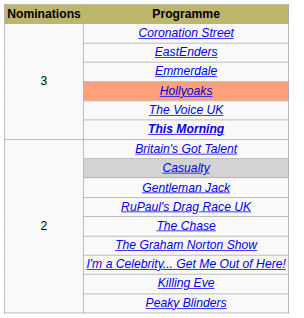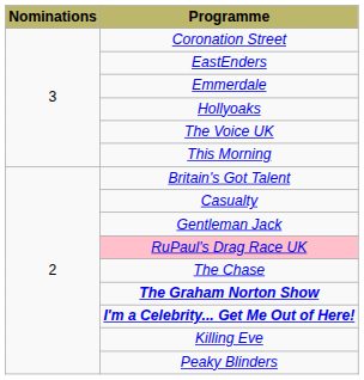Hollyoaks | Programme: lightsalmon background -> no background
This Morning | Programme: bold -> normal
Casualty | Programme: lightgrey background -> no background
RuPaul's Drag Race UK | Programme: no background -> pink background
The Graham Norton Show | Programme: normal -> bold
I'm a Celebrity... Get Me Out of Here! | Programme: normal -> bold
